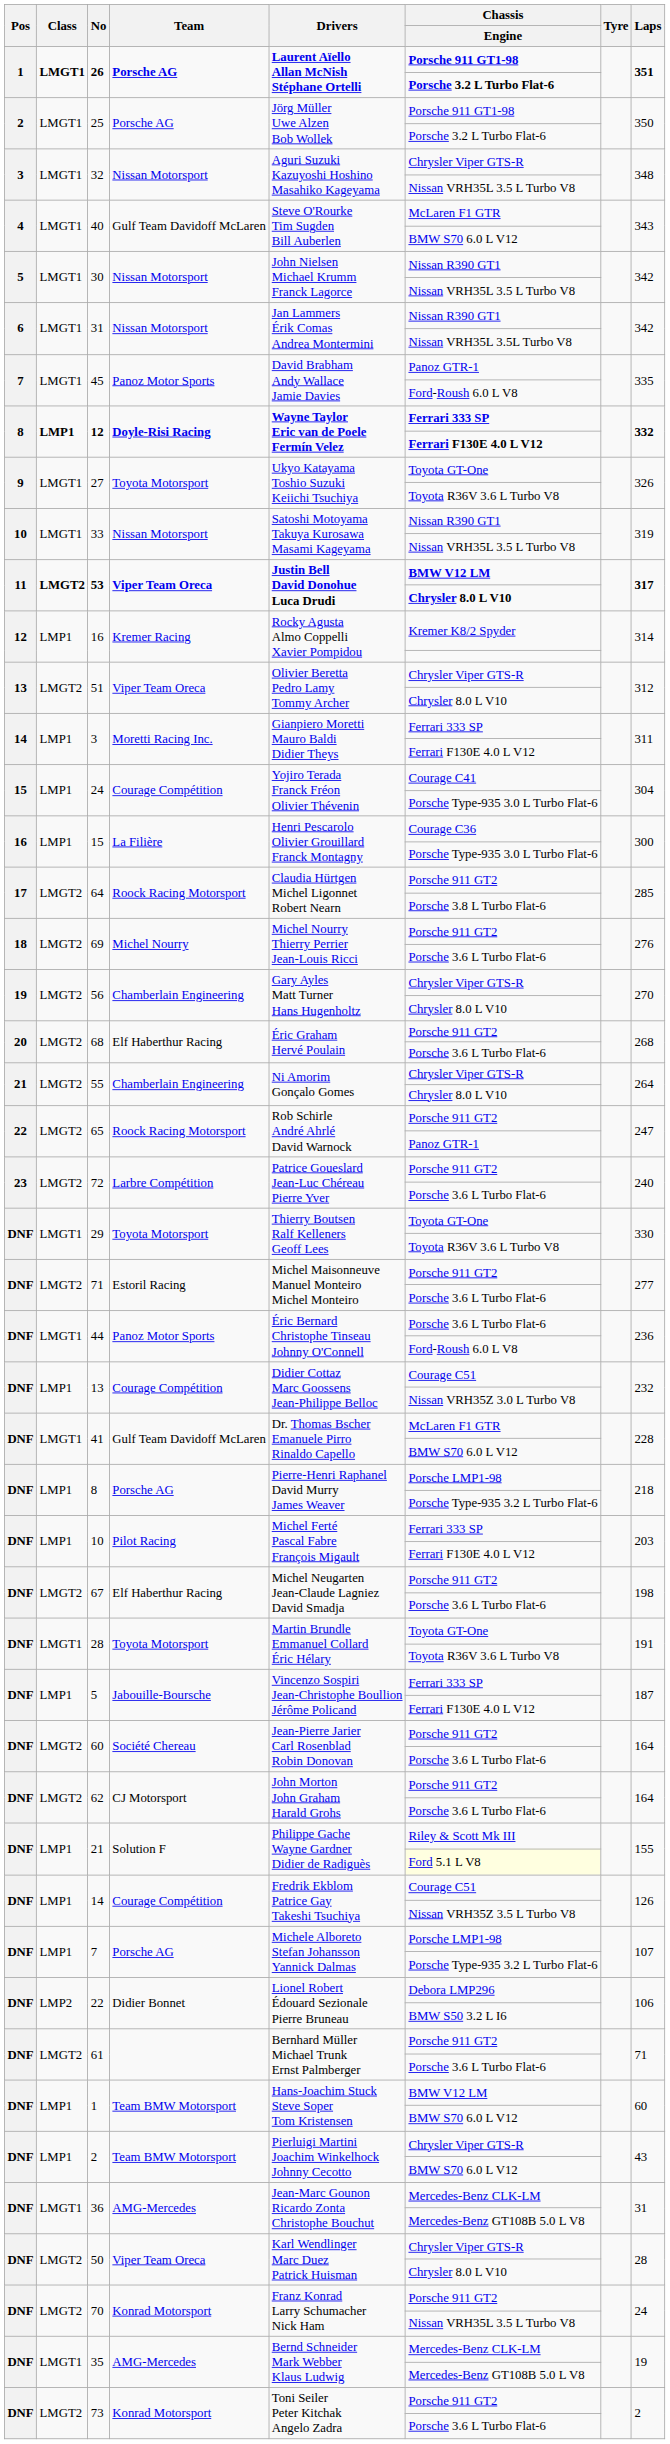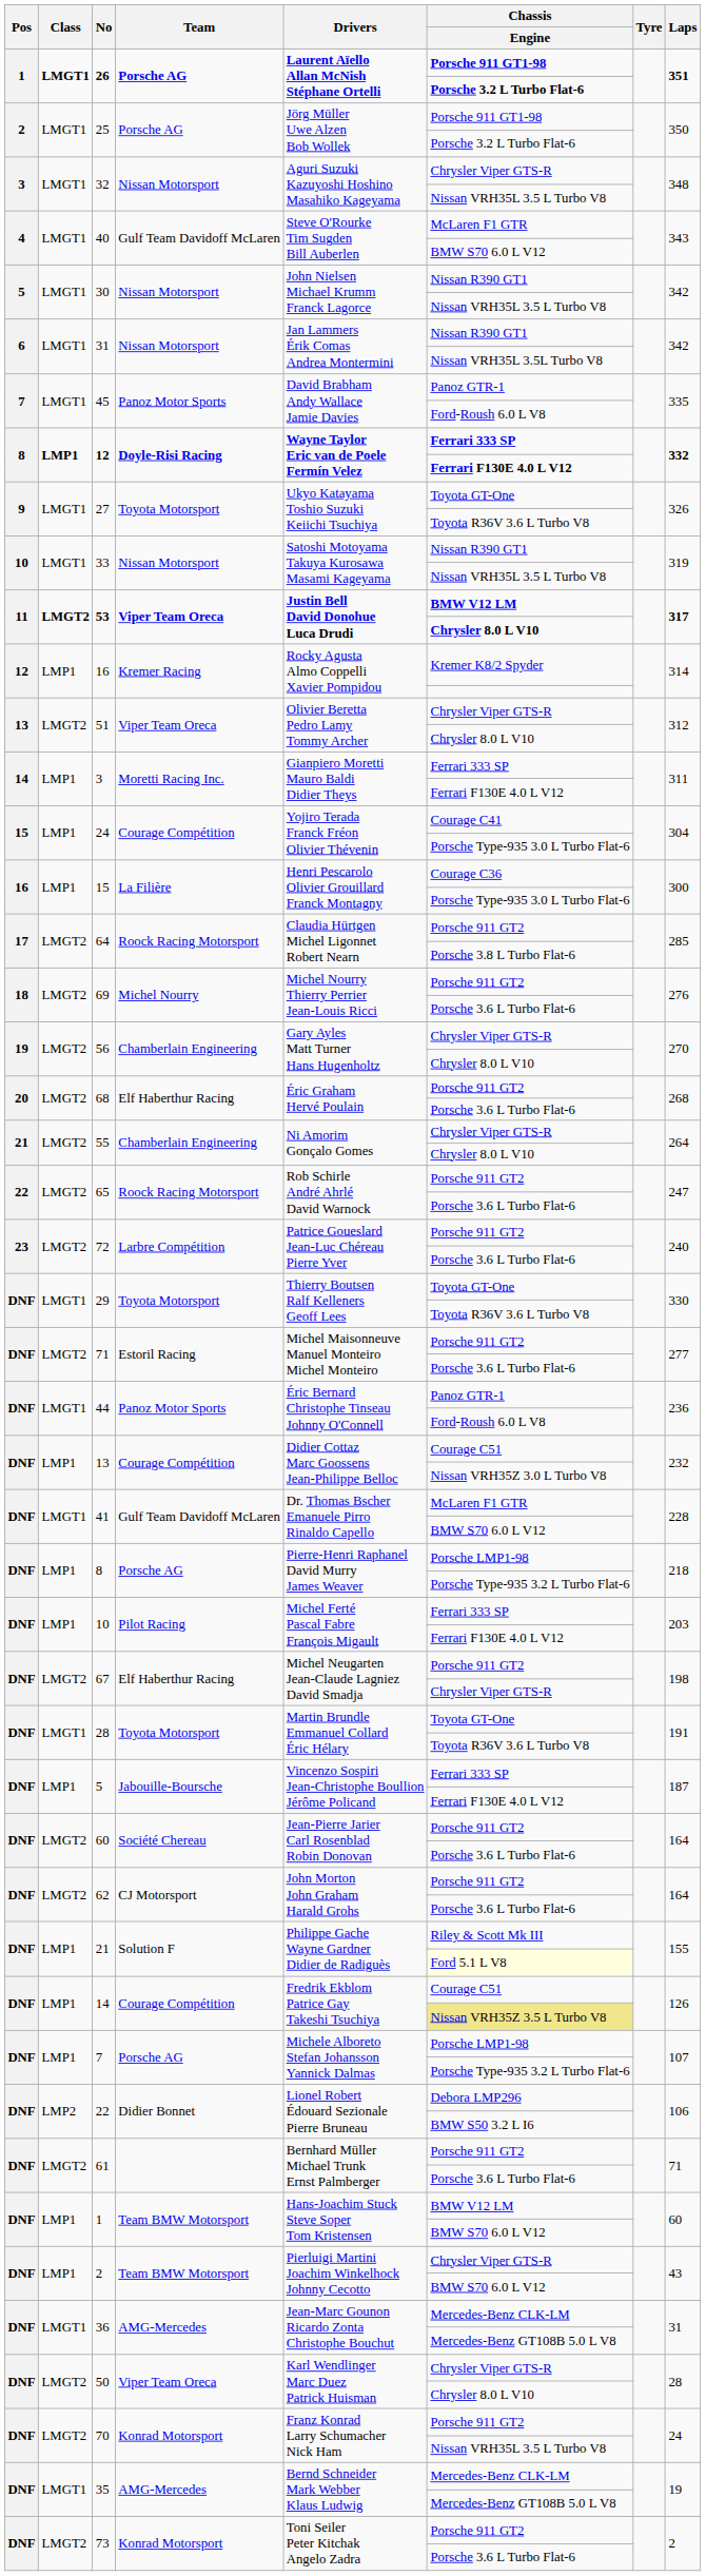row 46 | Chassis / Engine: Panoz GTR-1 -> Porsche 3.6 L Turbo Flat-6
row 53 | Chassis / Engine: Porsche 3.6 L Turbo Flat-6 -> Panoz GTR-1
row 64 | Chassis / Engine: Porsche 3.6 L Turbo Flat-6 -> Chrysler Viper GTS-R
row 76 | Chassis / Engine: no background -> khaki background
